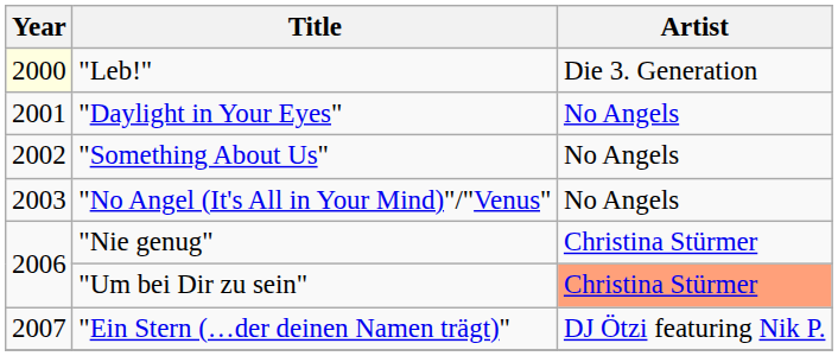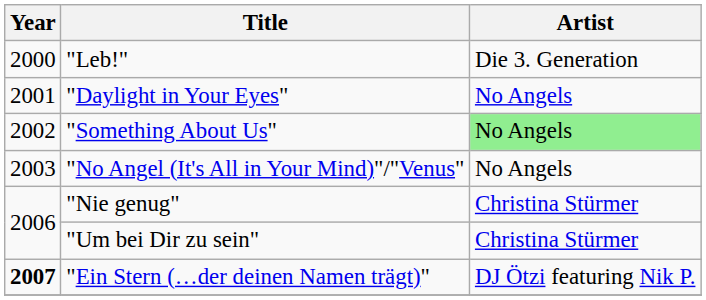"Leb!" | Year: lightyellow background -> no background
"Something About Us" | Artist: no background -> lightgreen background
"Um bei Dir zu sein" | Artist: lightsalmon background -> no background
"Ein Stern (…der deinen Namen trägt)" | Year: normal -> bold
